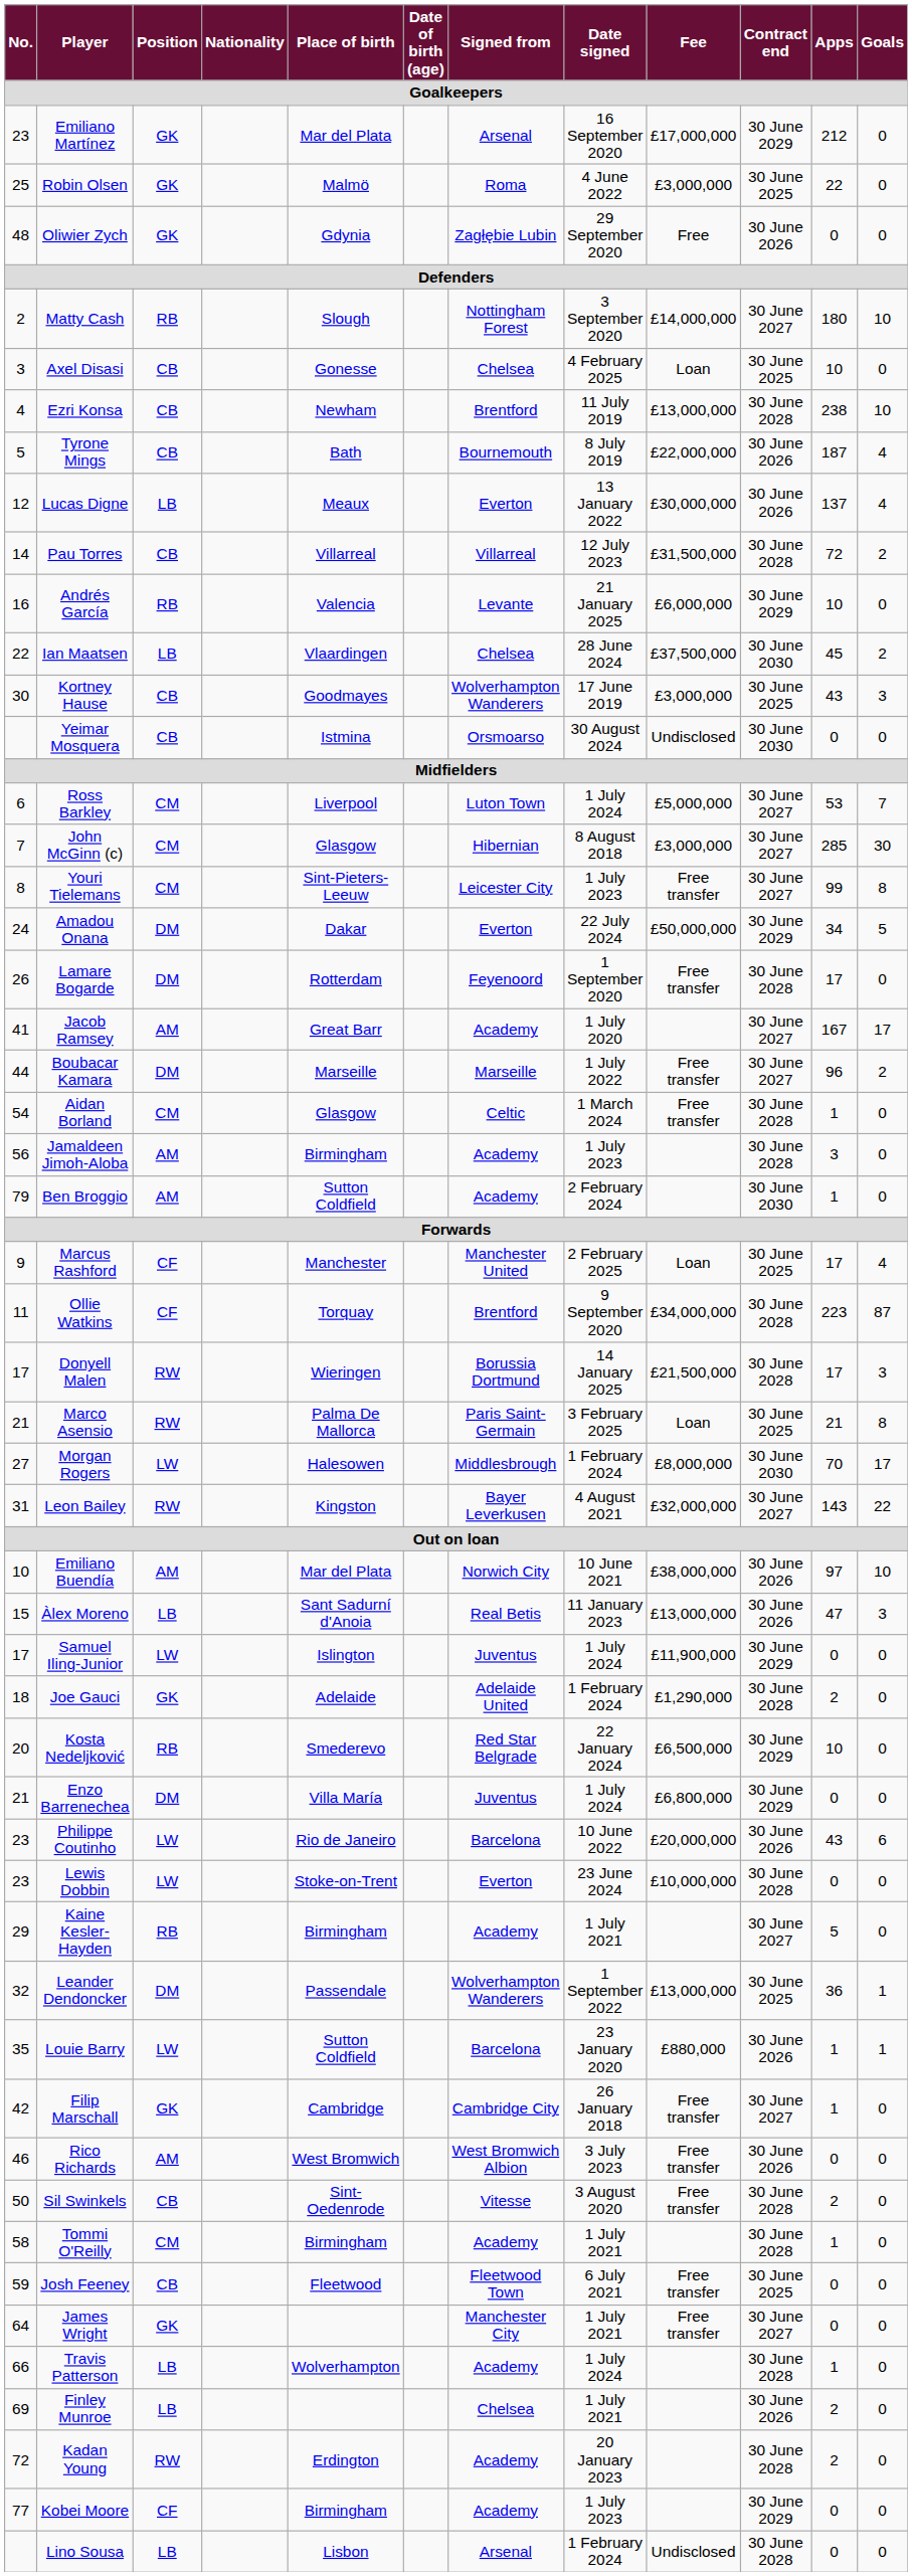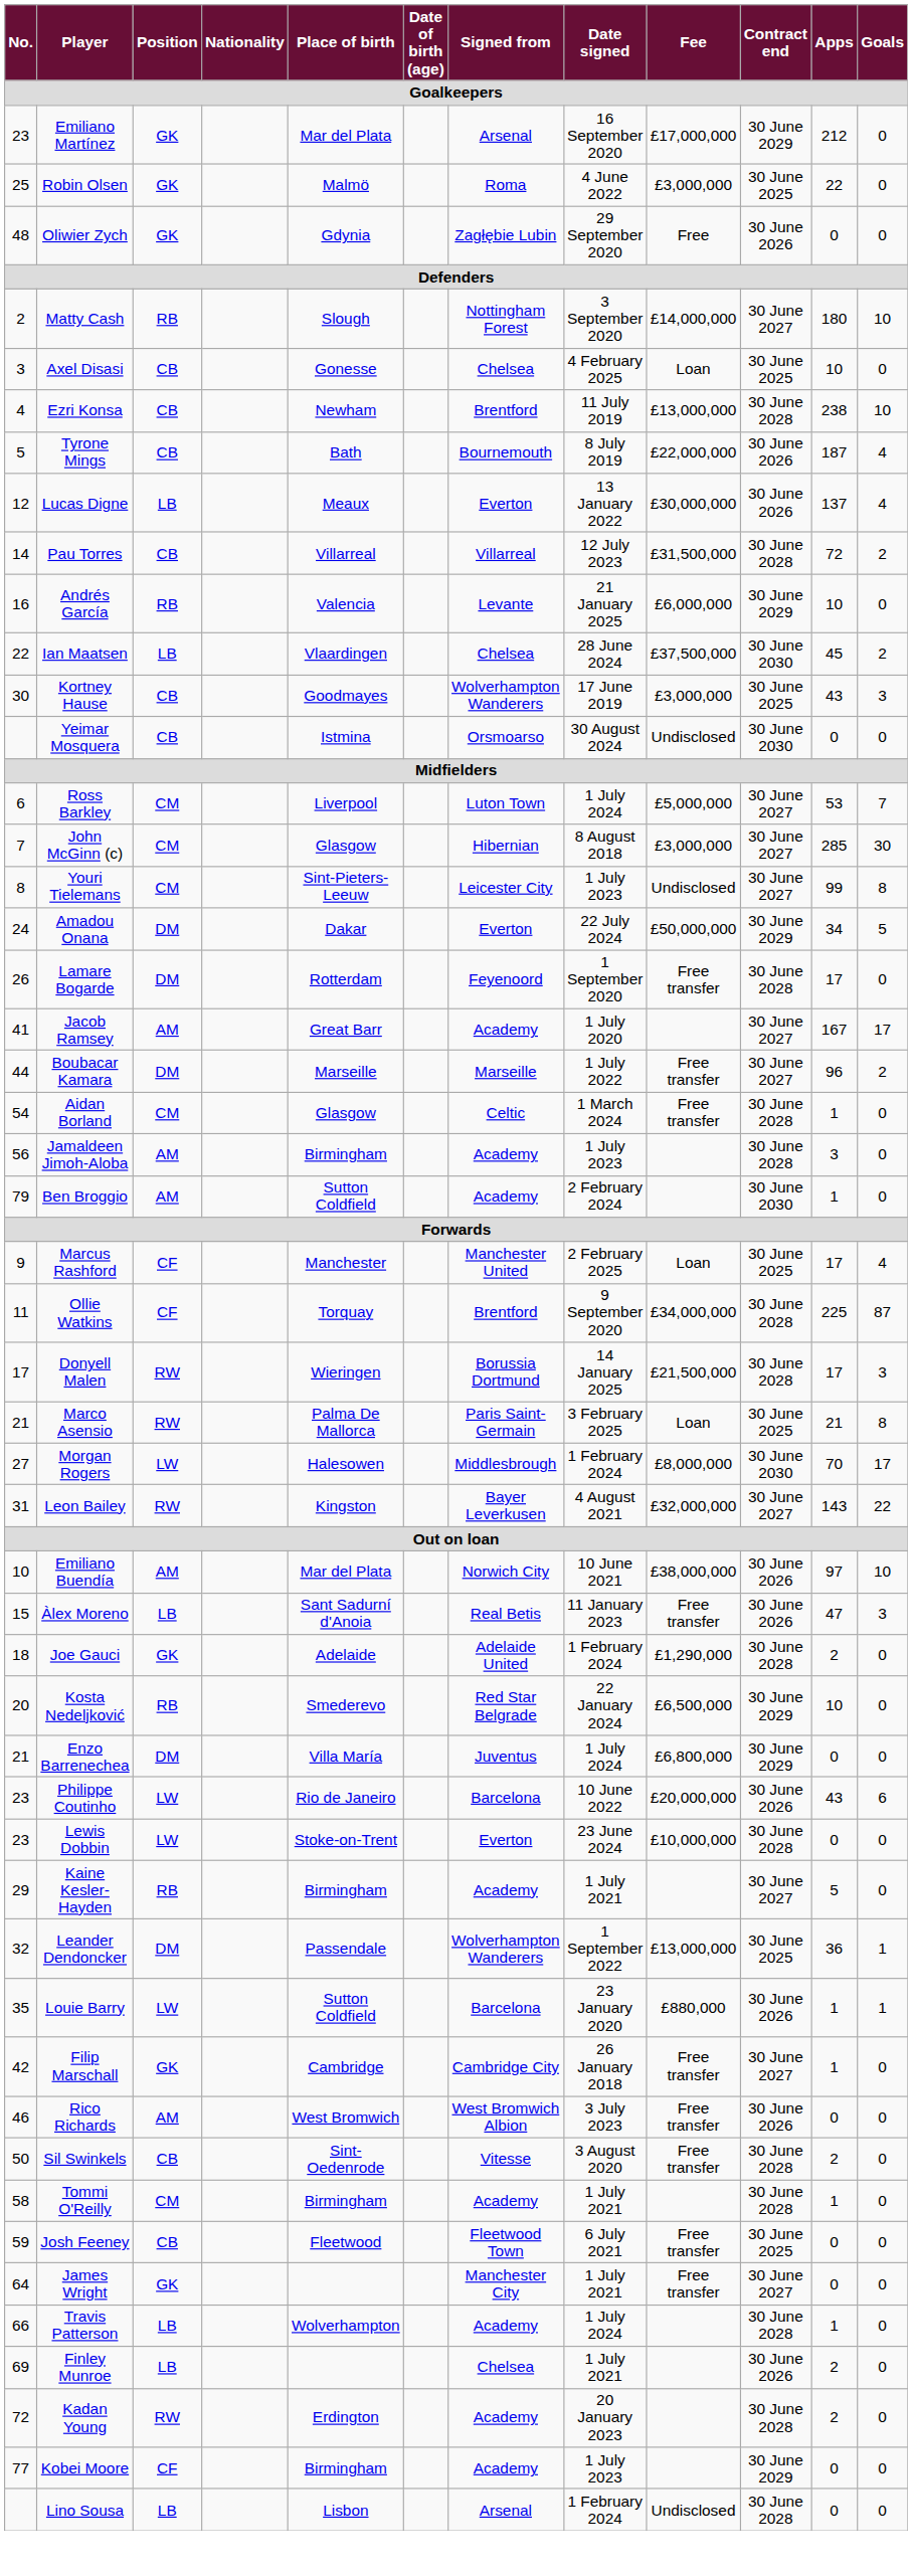Youri Tielemans | Fee: Free transfer -> Undisclosed
Ollie Watkins | Apps: 223 -> 225
Àlex Moreno | Fee: £13,000,000 -> Free transfer
- row: 17 | Samuel Iling-Junior | LW | Islington | Juventus | 1 July 2024 | £11,900,000 | 30 June 2029 | 0 | 0
